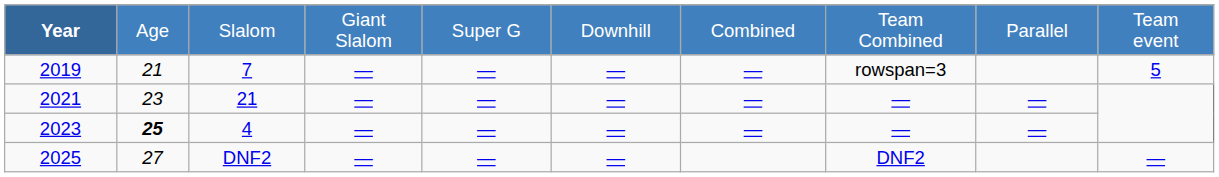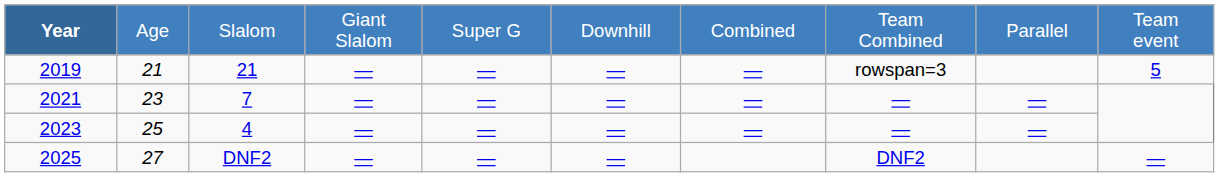2019 | column 3: 7 -> 21
2021 | column 3: 21 -> 7
2023 | column 2: bold -> normal
